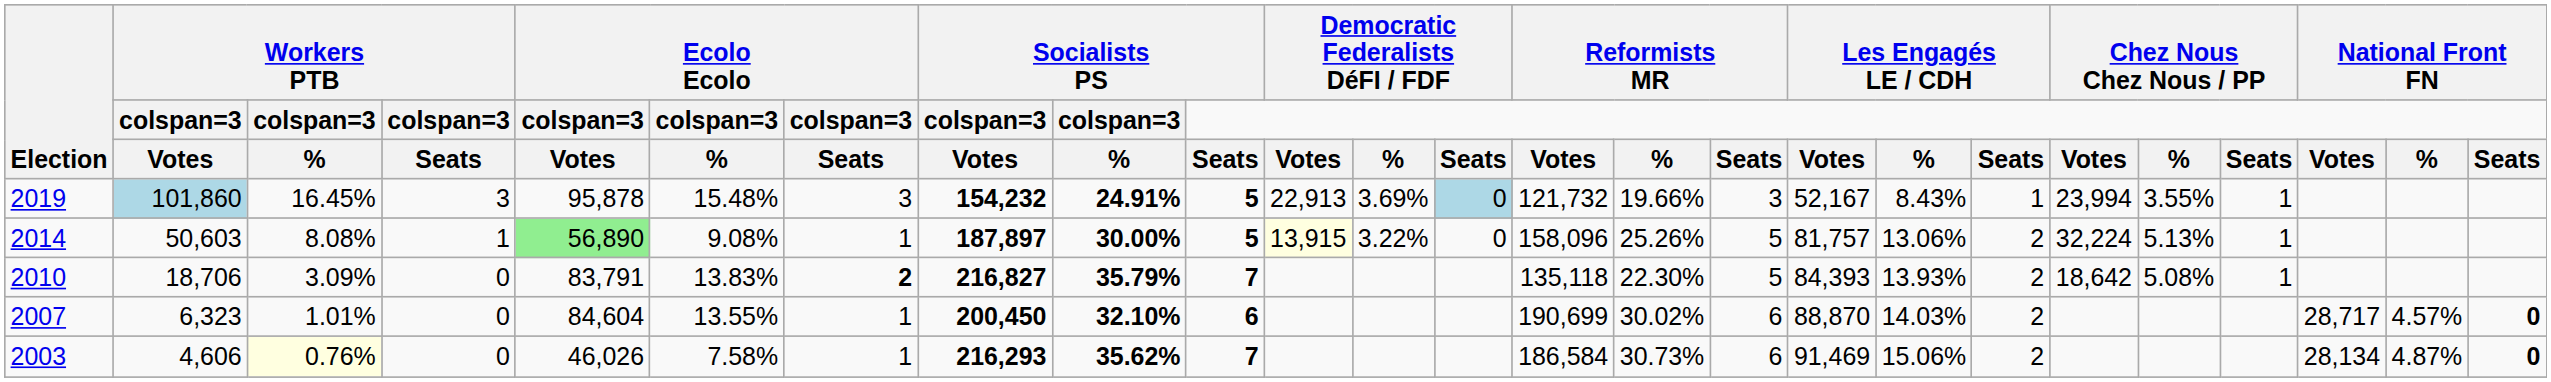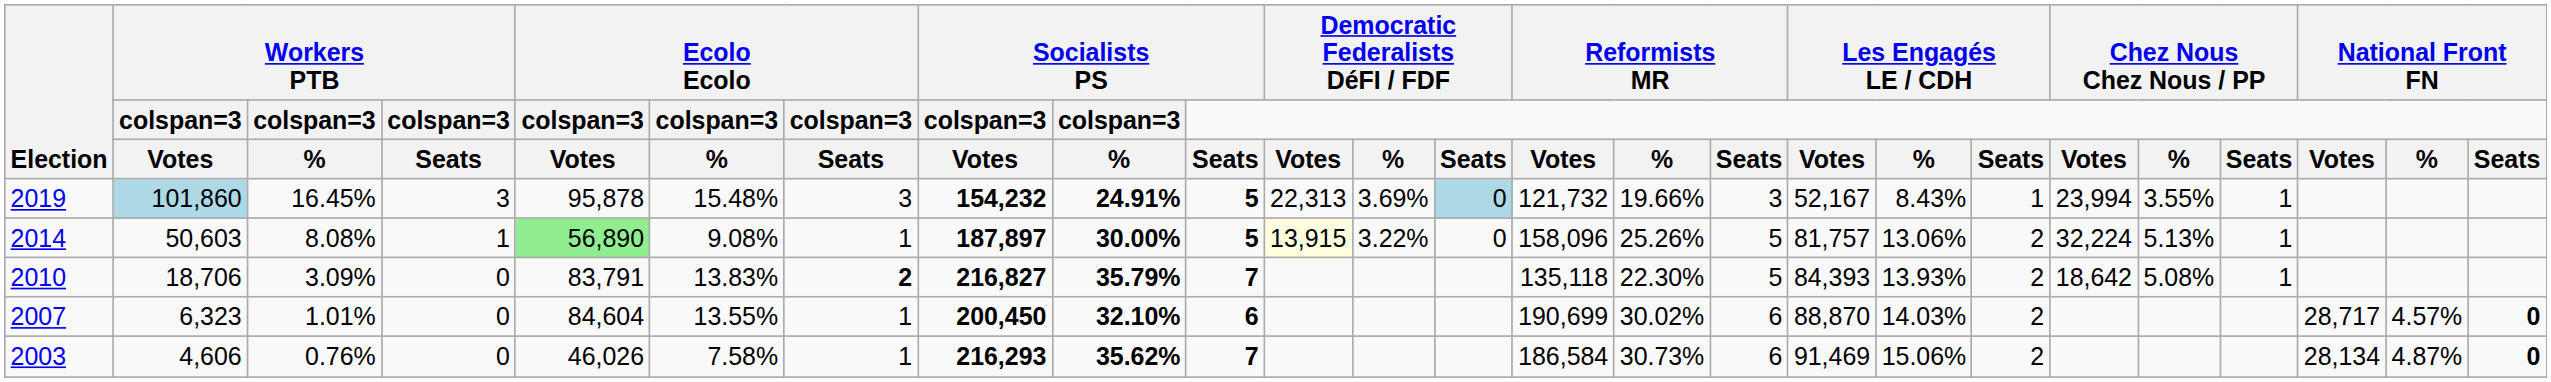2019 | Democratic Federalists DéFI / FDF / Votes: 22,913 -> 22,313
2003 | Workers PTB / colspan=3 / %: lightyellow background -> no background
